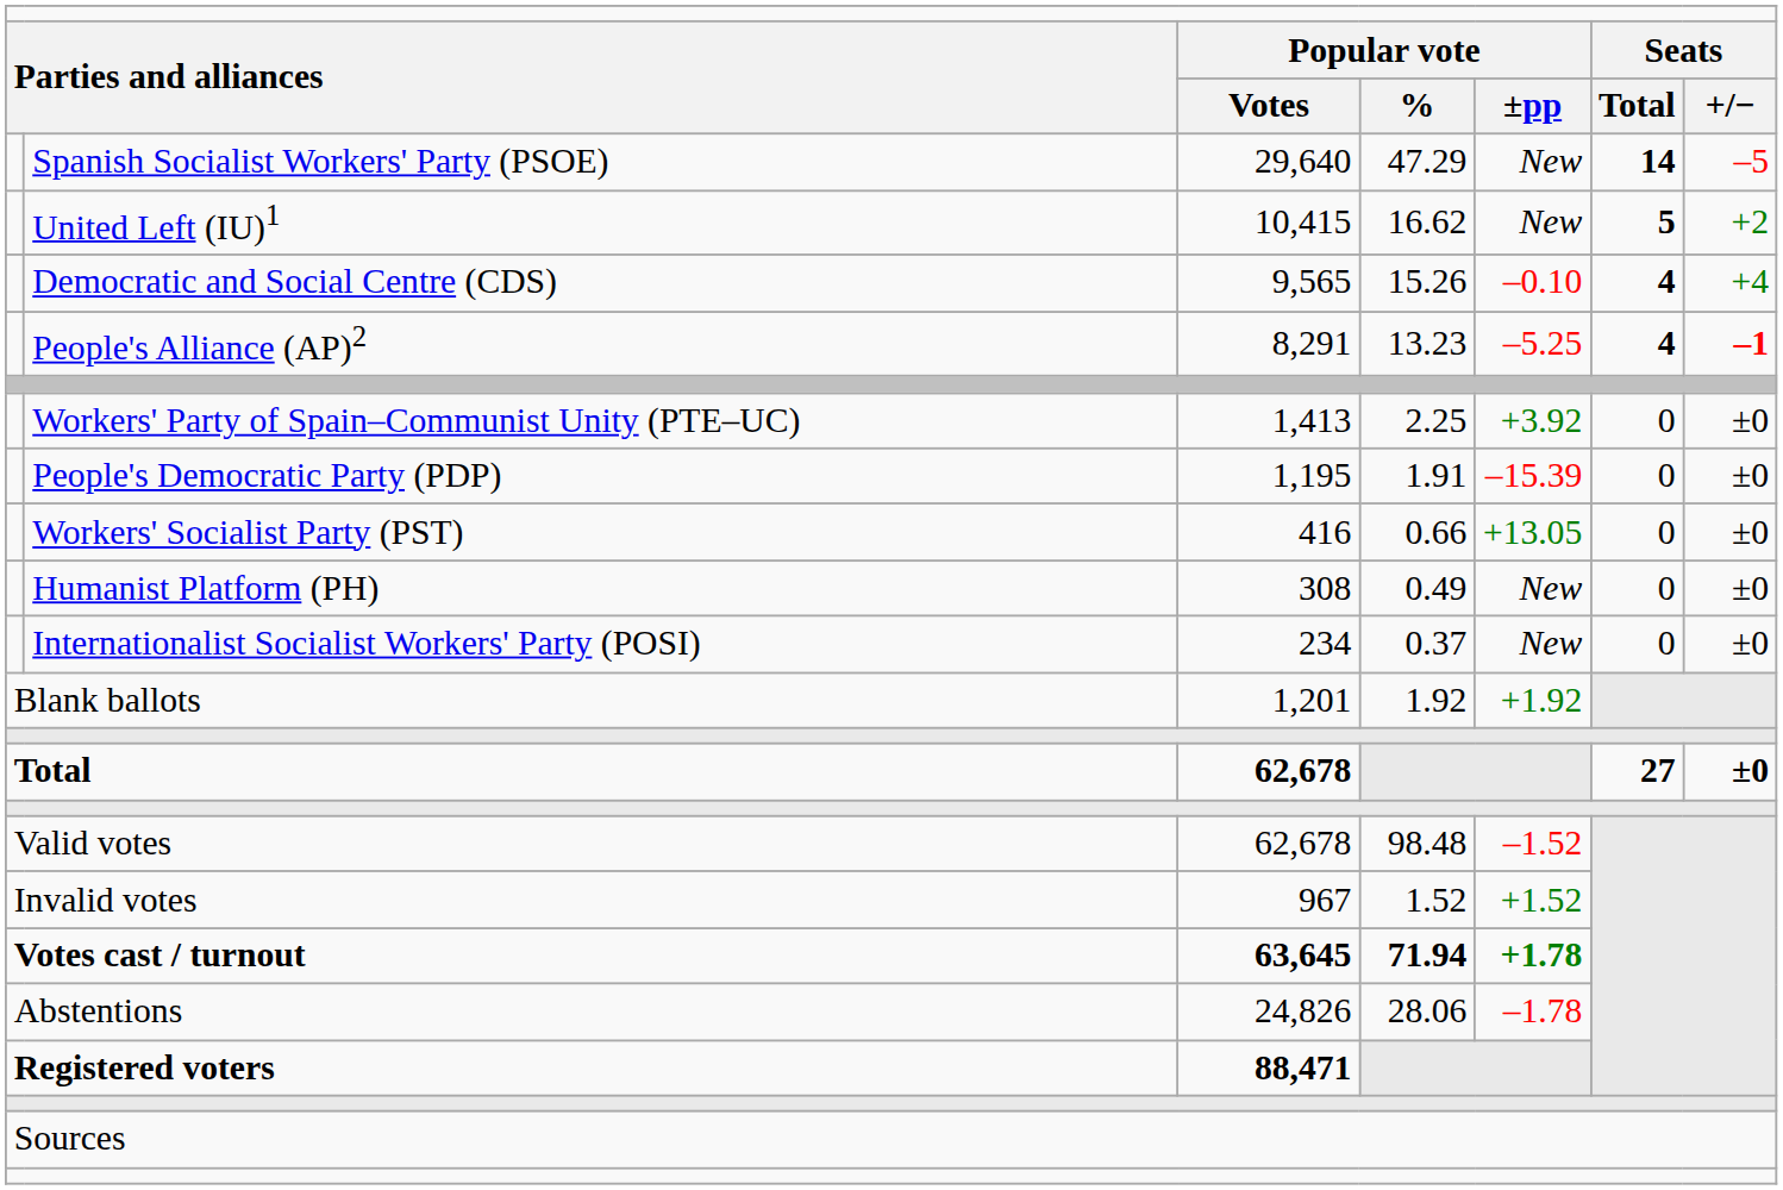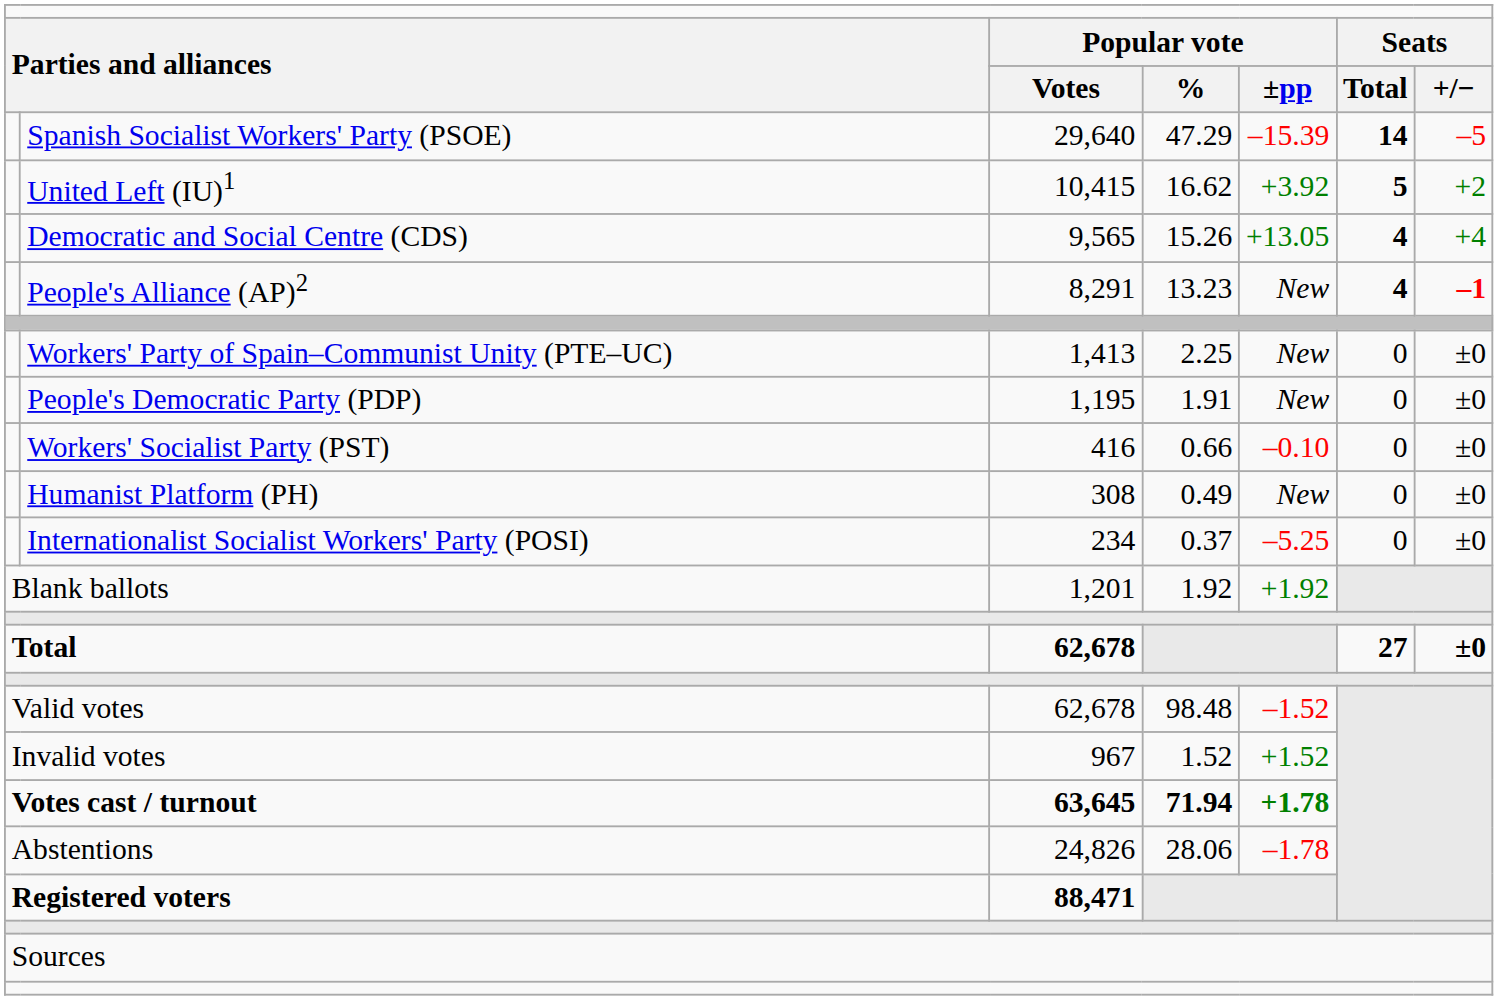Spanish Socialist Workers' Party (PSOE) | column 5: New -> –15.39
United Left (IU)1 | column 5: New -> +3.92
Democratic and Social Centre (CDS) | column 5: –0.10 -> +13.05
People's Alliance (AP)2 | column 5: –5.25 -> New
Workers' Party of Spain–Communist Unity (PTE–UC) | column 5: +3.92 -> New
People's Democratic Party (PDP) | column 5: –15.39 -> New
Workers' Socialist Party (PST) | column 5: +13.05 -> –0.10
Internationalist Socialist Workers' Party (POSI) | column 5: New -> –5.25
